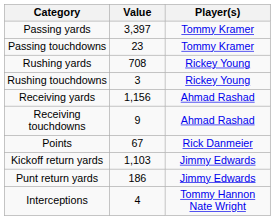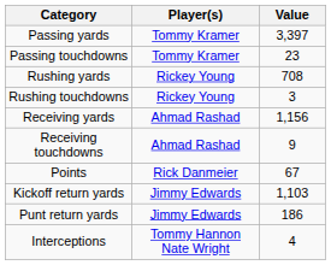columns swapped: Player(s) <-> Value
